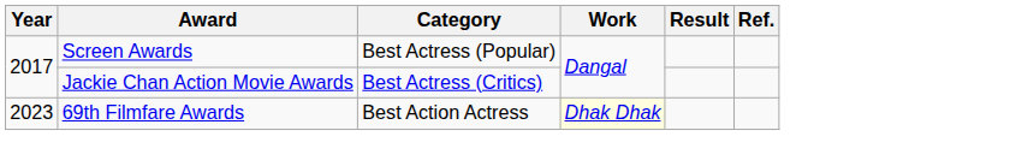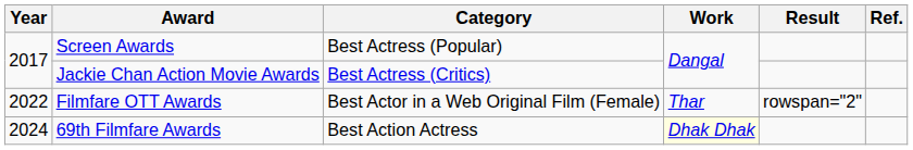+ row: 2022 | Filmfare OTT Awards | Best Actor in a Web Original Film (Female) | Thar | rowspan="2"
69th Filmfare Awards | Year: 2023 -> 2024
